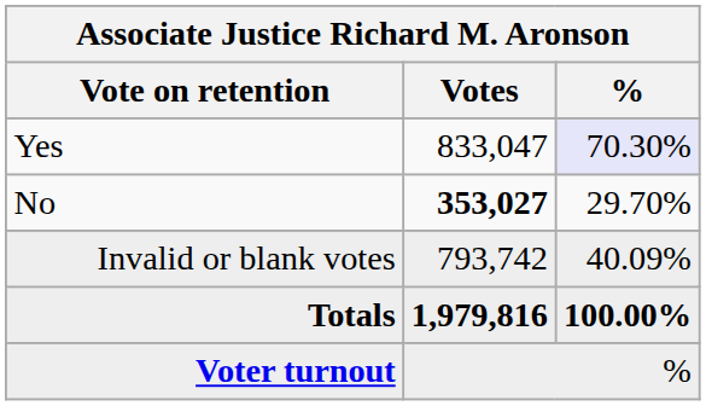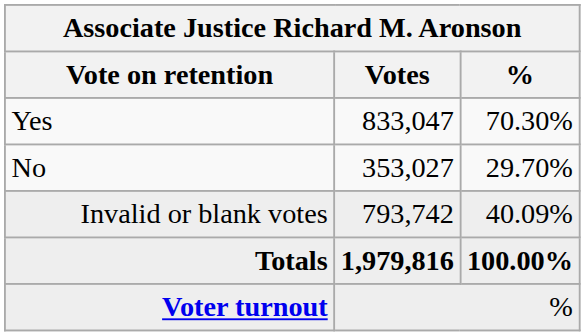Yes | %: lavender background -> no background
No | Votes: bold -> normal
